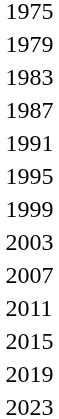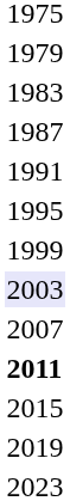2003 | column 1: no background -> lavender background
2011 | column 1: normal -> bold
